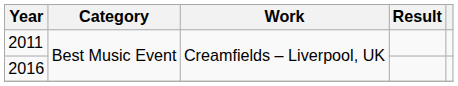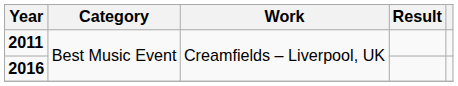2011 | Year: normal -> bold
2016 | Year: normal -> bold
